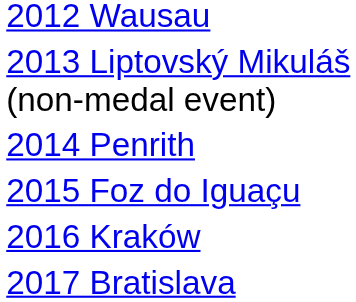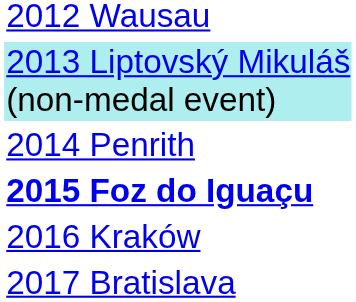2013 Liptovský Mikuláš (non-medal event) | column 1: no background -> paleturquoise background
2015 Foz do Iguaçu | column 1: normal -> bold
